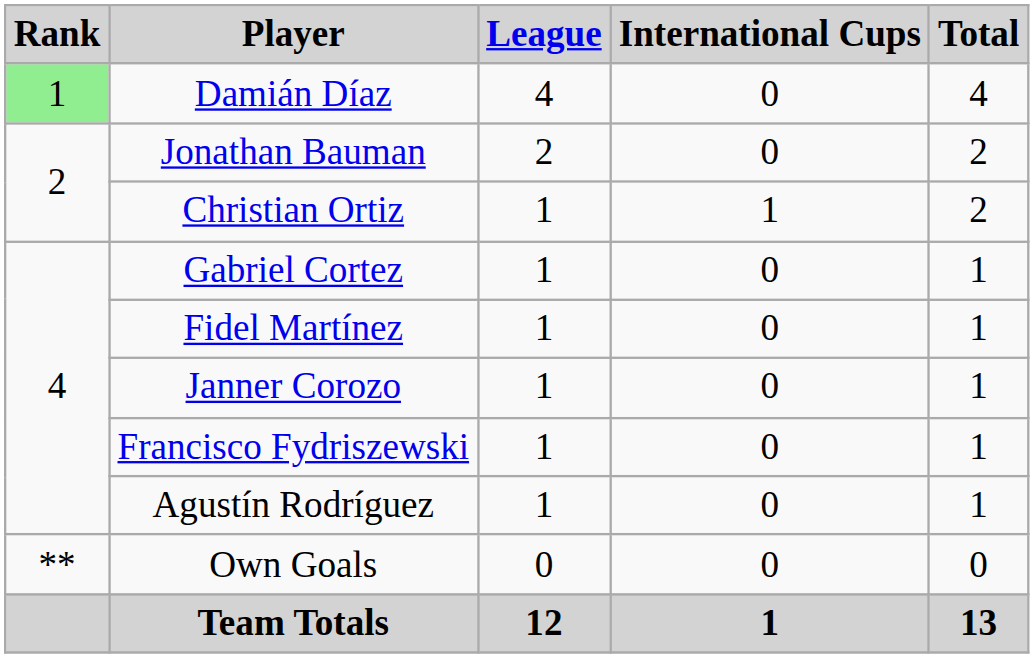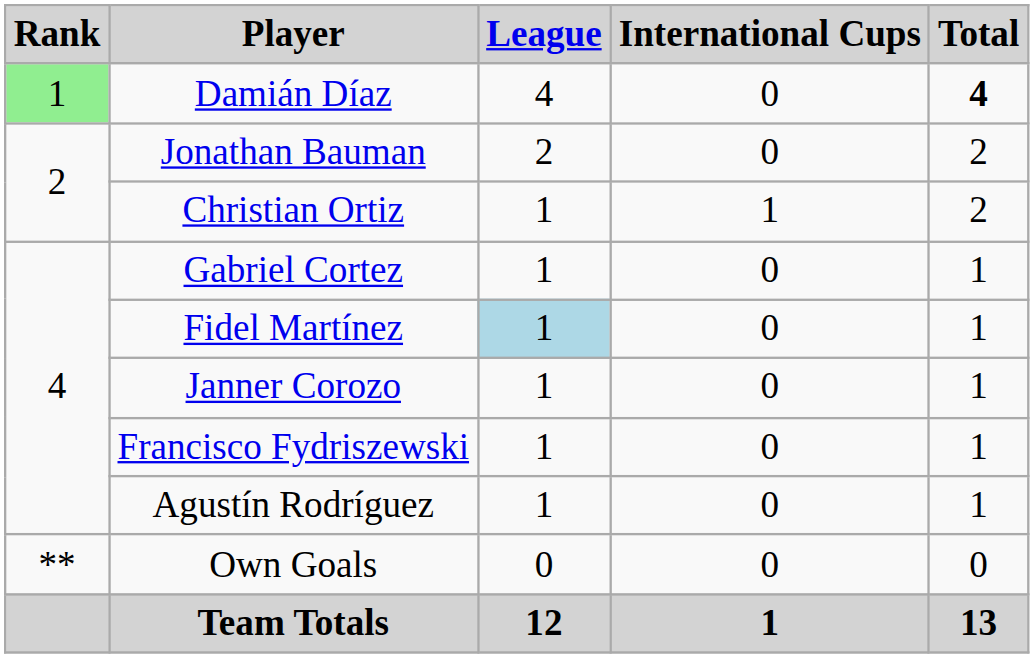Damián Díaz | Total: normal -> bold
Fidel Martínez | League: no background -> lightblue background
